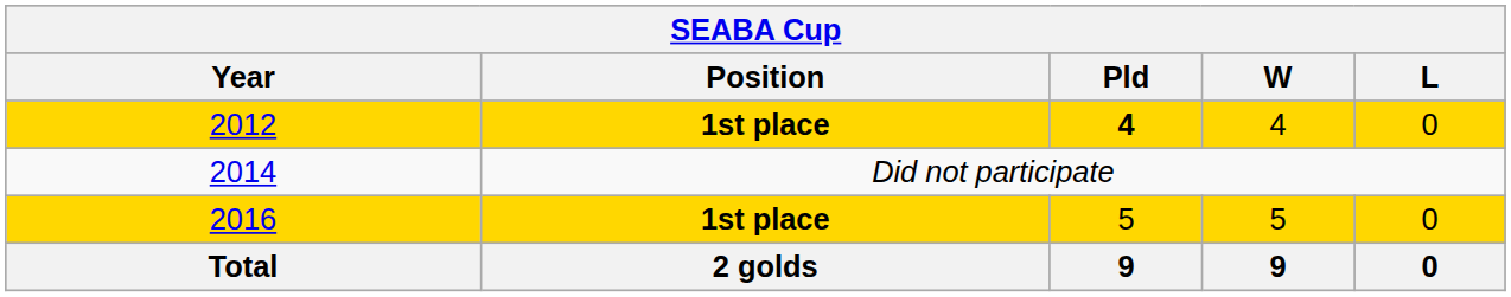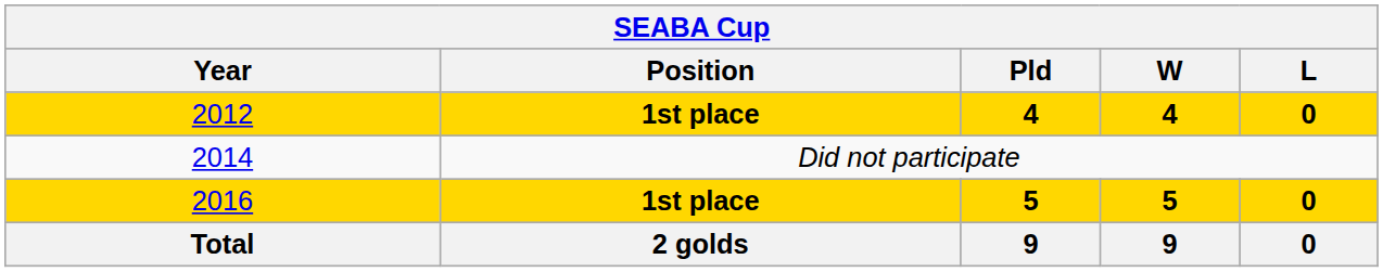2012 | W: normal -> bold
2012 | L: normal -> bold
2016 | Pld: normal -> bold
2016 | W: normal -> bold
2016 | L: normal -> bold
